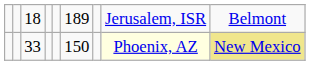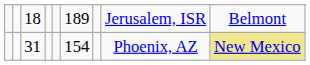row 2 | column 3: 33 -> 31
row 2 | column 6: 150 -> 154
row 2 | column 8: lightyellow background -> no background
